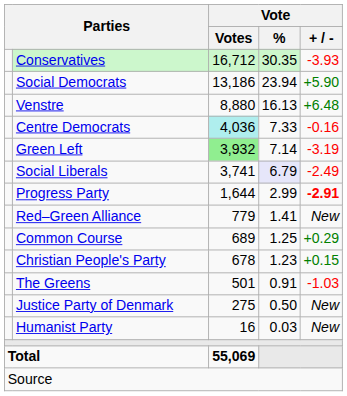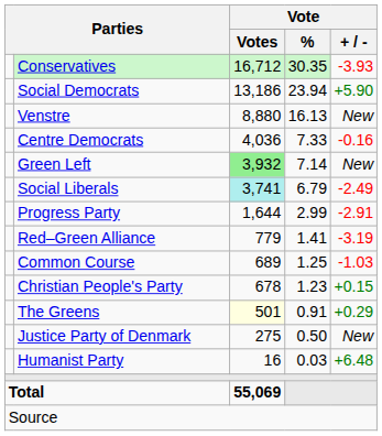Venstre | Vote / + / -: +6.48 -> New
Centre Democrats | Vote / Votes: paleturquoise background -> no background
Green Left | Vote / + / -: -3.19 -> New
Social Liberals | Vote / Votes: no background -> paleturquoise background
Social Liberals | Vote / %: lavender background -> no background
Progress Party | Vote / + / -: bold -> normal
Red–Green Alliance | Vote / + / -: New -> -3.19
Common Course | Vote / + / -: +0.29 -> -1.03
The Greens | Vote / Votes: no background -> lightyellow background
The Greens | Vote / + / -: -1.03 -> +0.29
Humanist Party | Vote / + / -: New -> +6.48
